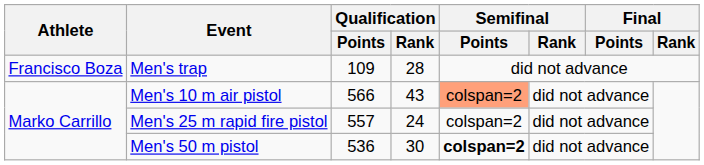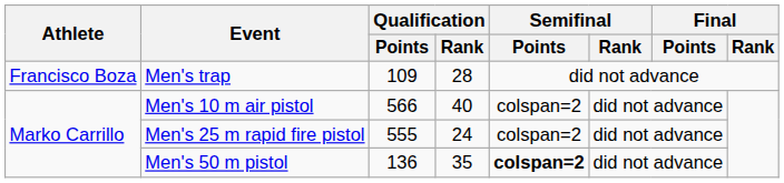Men's 10 m air pistol | Qualification / Rank: 43 -> 40
Men's 10 m air pistol | Semifinal / Points: lightsalmon background -> no background
Men's 25 m rapid fire pistol | Qualification / Points: 557 -> 555
Men's 50 m pistol | Qualification / Points: 536 -> 136
Men's 50 m pistol | Qualification / Rank: 30 -> 35
